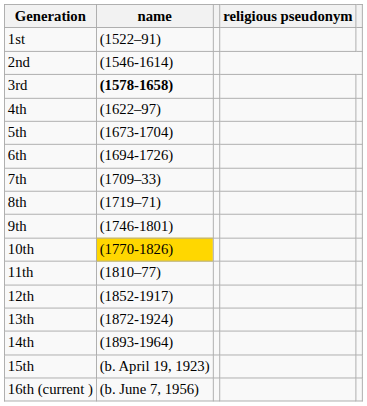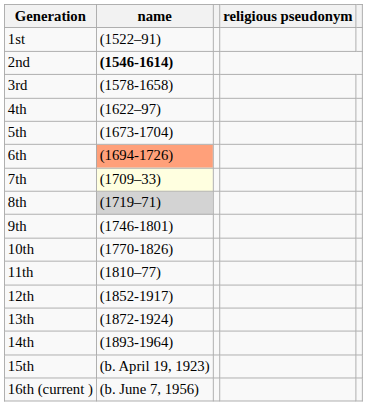2nd | name: normal -> bold
3rd | name: bold -> normal
6th | name: no background -> lightsalmon background
7th | name: no background -> lightyellow background
8th | name: no background -> lightgrey background
10th | name: gold background -> no background
